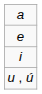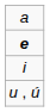row 2 | column 1: normal -> bold
